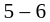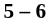row 1 | column 1: normal -> bold
